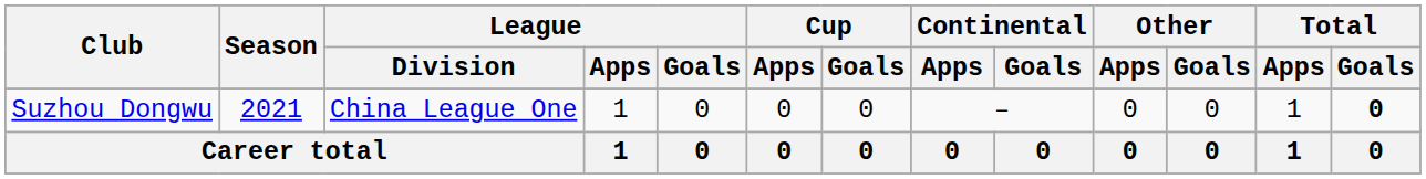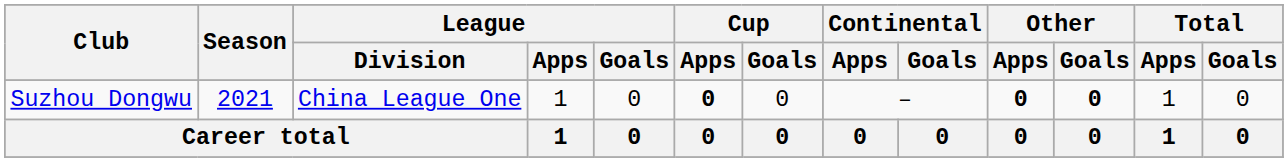Suzhou Dongwu | Cup / Apps: normal -> bold
Suzhou Dongwu | Other / Apps: normal -> bold
Suzhou Dongwu | Other / Goals: normal -> bold
Suzhou Dongwu | Total / Goals: bold -> normal
